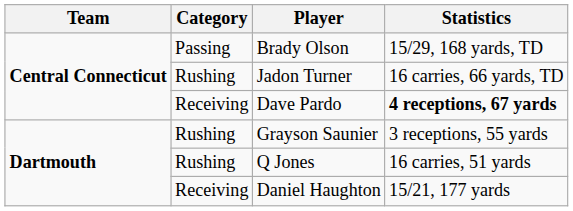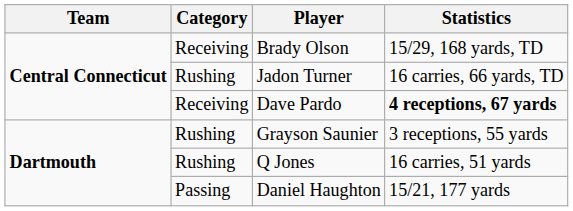Brady Olson | Category: Passing -> Receiving
Daniel Haughton | Category: Receiving -> Passing
